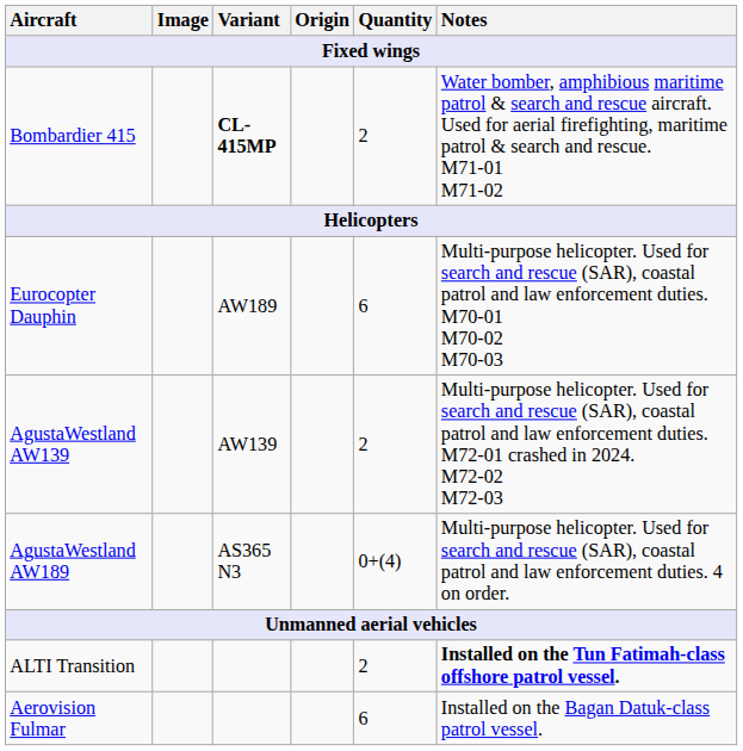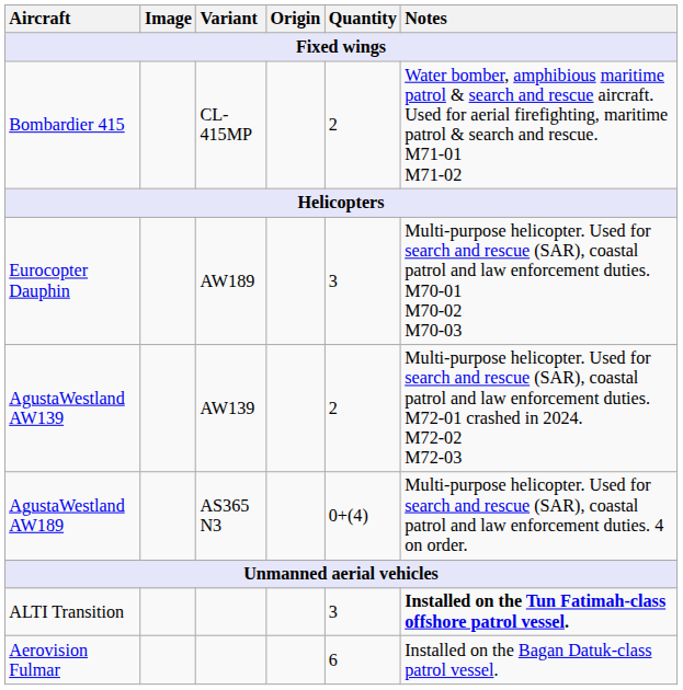Bombardier 415 | Variant: bold -> normal
Eurocopter Dauphin | Quantity: 6 -> 3
ALTI Transition | Quantity: 2 -> 3
